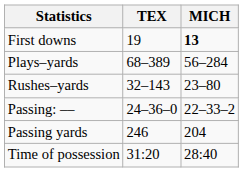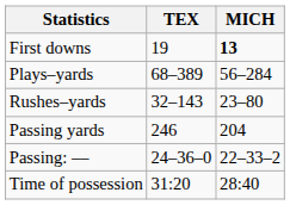rows swapped: Passing yards <-> Passing: ––
